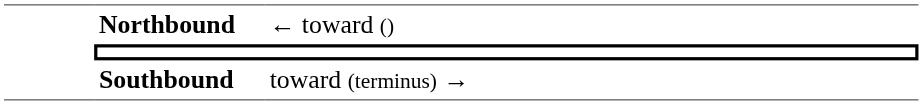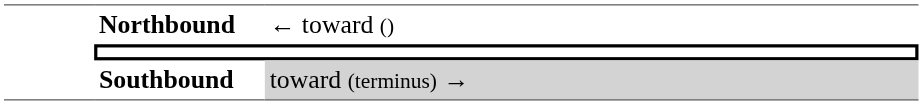Southbound | column 2: no background -> lightgrey background
